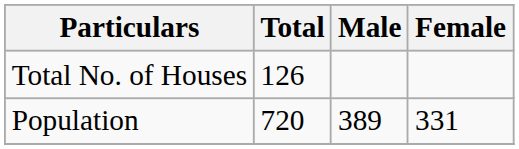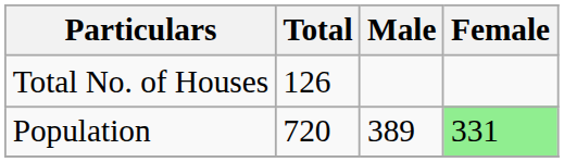Population | Female: no background -> lightgreen background
